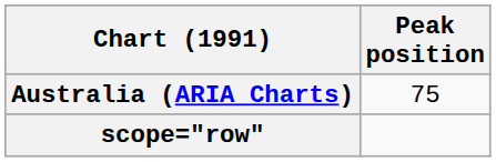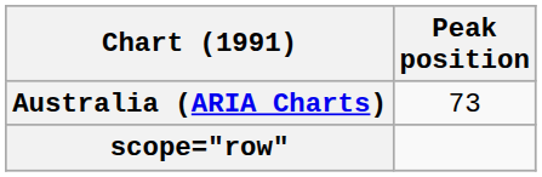Australia (ARIA Charts) | Peak position: 75 -> 73
